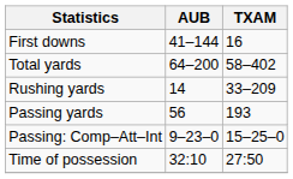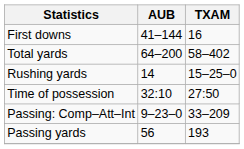Rushing yards | TXAM: 33–209 -> 15–25–0
rows swapped: Passing yards <-> Time of possession
Passing: Comp–Att–Int | TXAM: 15–25–0 -> 33–209
